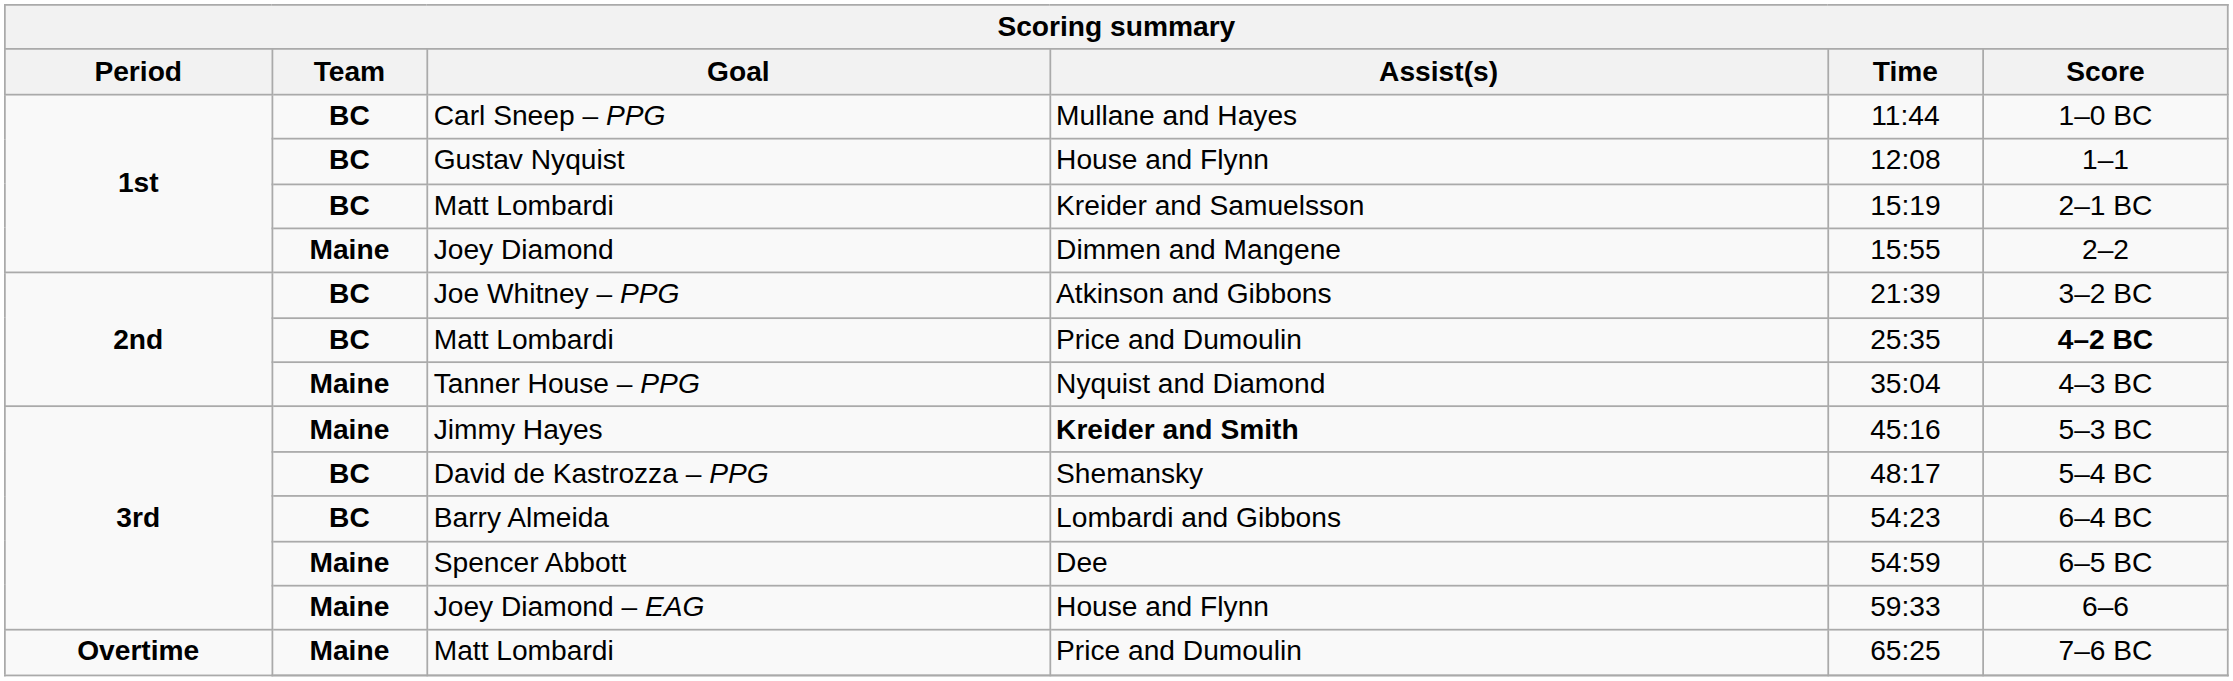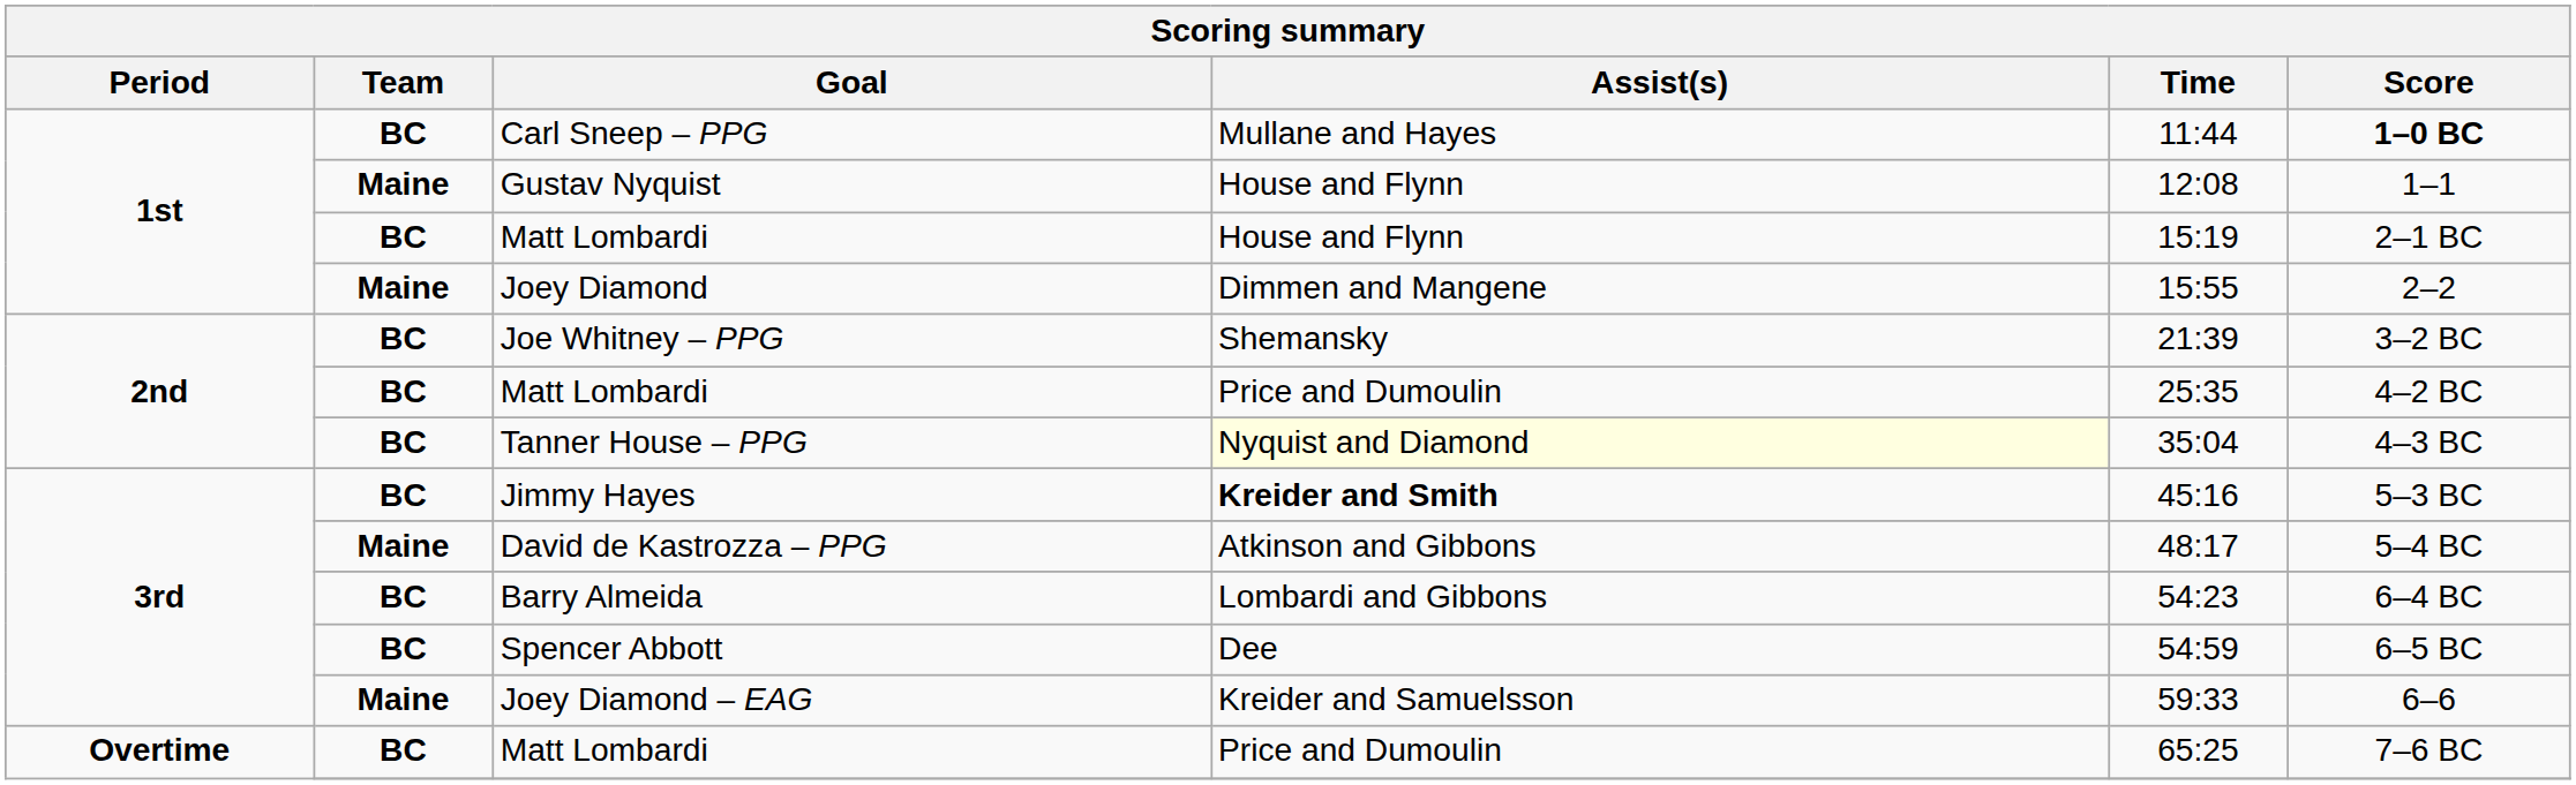Carl Sneep – PPG | Score: normal -> bold
Gustav Nyquist | Team: BC -> Maine
1st / Matt Lombardi | Assist(s): Kreider and Samuelsson -> House and Flynn
Joe Whitney – PPG | Assist(s): Atkinson and Gibbons -> Shemansky
2nd / Matt Lombardi | Score: bold -> normal
Tanner House – PPG | Team: Maine -> BC
Tanner House – PPG | Assist(s): no background -> lightyellow background
Jimmy Hayes | Team: Maine -> BC
David de Kastrozza – PPG | Team: BC -> Maine
David de Kastrozza – PPG | Assist(s): Shemansky -> Atkinson and Gibbons
Spencer Abbott | Team: Maine -> BC
Joey Diamond – EAG | Assist(s): House and Flynn -> Kreider and Samuelsson
Overtime / Matt Lombardi | Team: Maine -> BC
